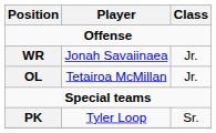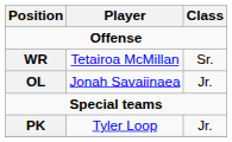WR | Player: Jonah Savaiinaea -> Tetairoa McMillan
WR | Class: Jr. -> Sr.
OL | Player: Tetairoa McMillan -> Jonah Savaiinaea
PK | Class: Sr. -> Jr.
